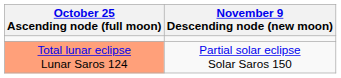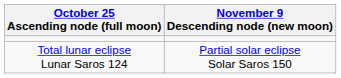row 3 | October 25 Ascending node (full moon): lightsalmon background -> no background
